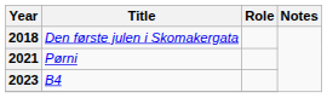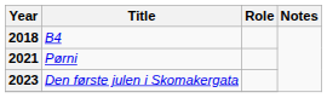2018 | Title: Den første julen i Skomakergata -> B4
2023 | Title: B4 -> Den første julen i Skomakergata
